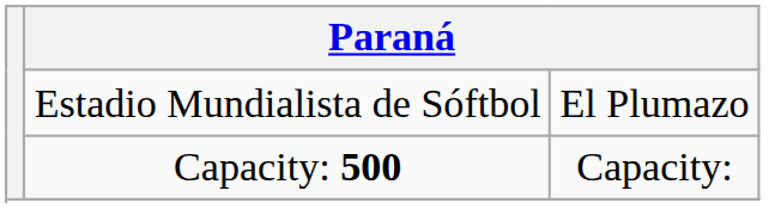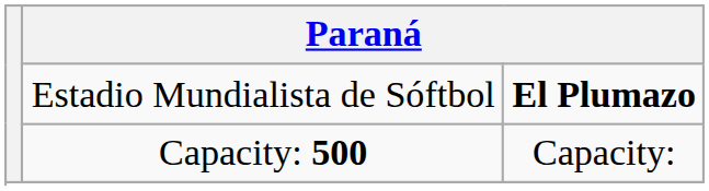Estadio Mundialista de Sóftbol | column 3: normal -> bold
